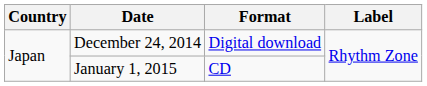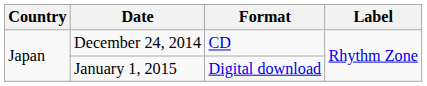December 24, 2014 | Format: Digital download -> CD
January 1, 2015 | Format: CD -> Digital download
